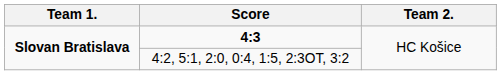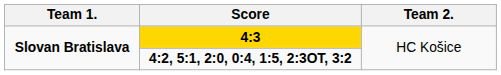4:3 | Score: no background -> gold background
4:2, 5:1, 2:0, 0:4, 1:5, 2:3OT, 3:2 | Score: normal -> bold
